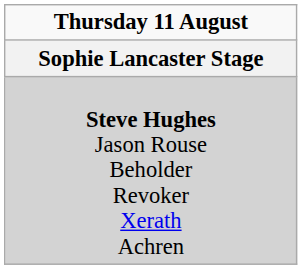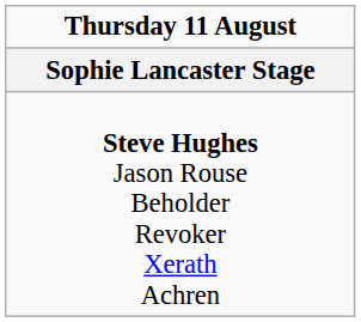row 3 | column 1: lightgrey background -> no background
